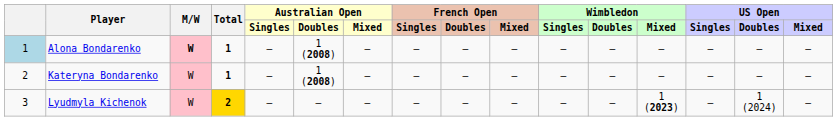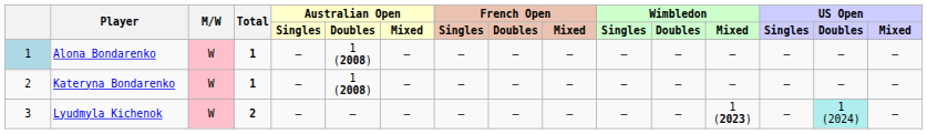Alona Bondarenko | M/W: bold -> normal
Lyudmyla Kichenok | Total: gold background -> no background
Lyudmyla Kichenok | US Open / Doubles: no background -> paleturquoise background
